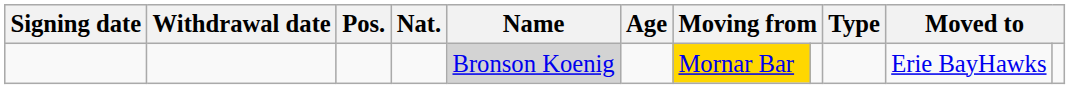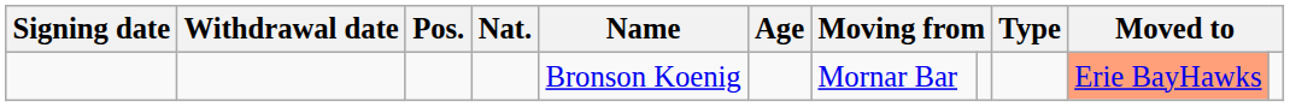row 2 | Name: lightgrey background -> no background
row 2 | column 7: gold background -> no background
row 2 | column 10: no background -> lightsalmon background
